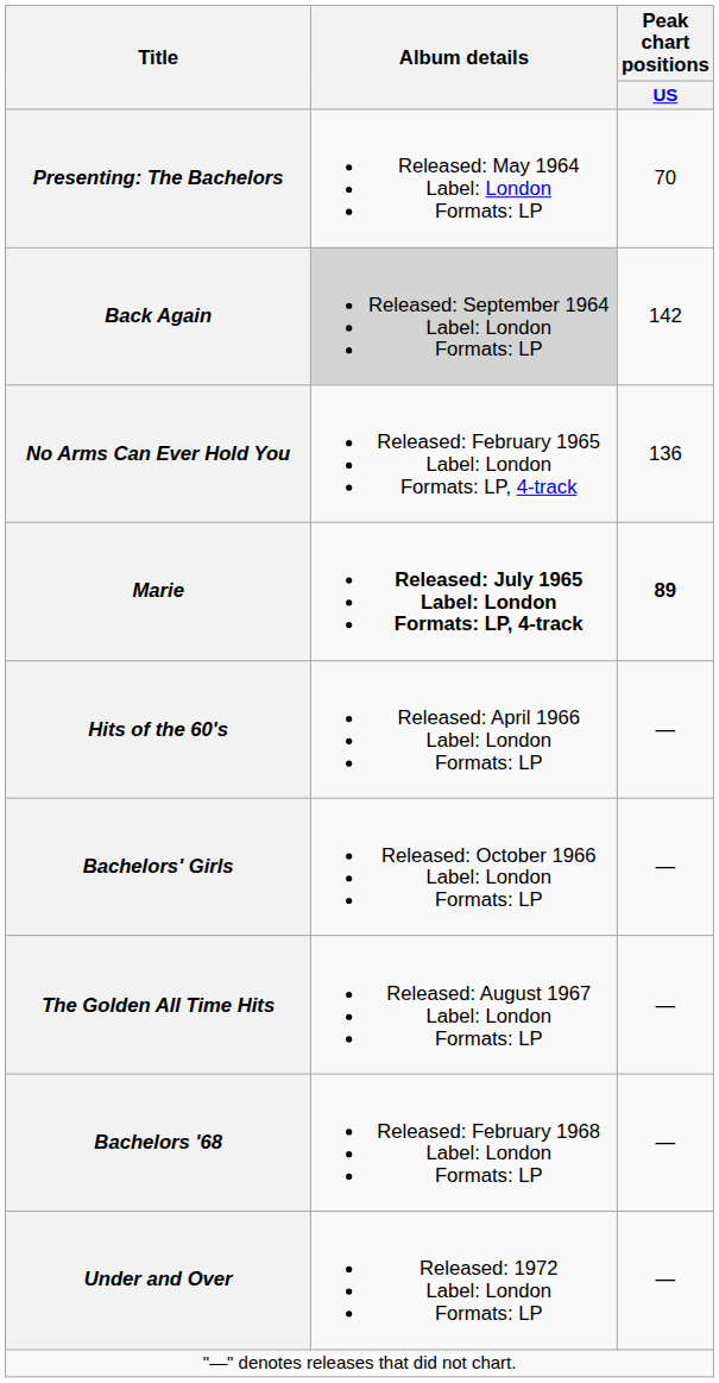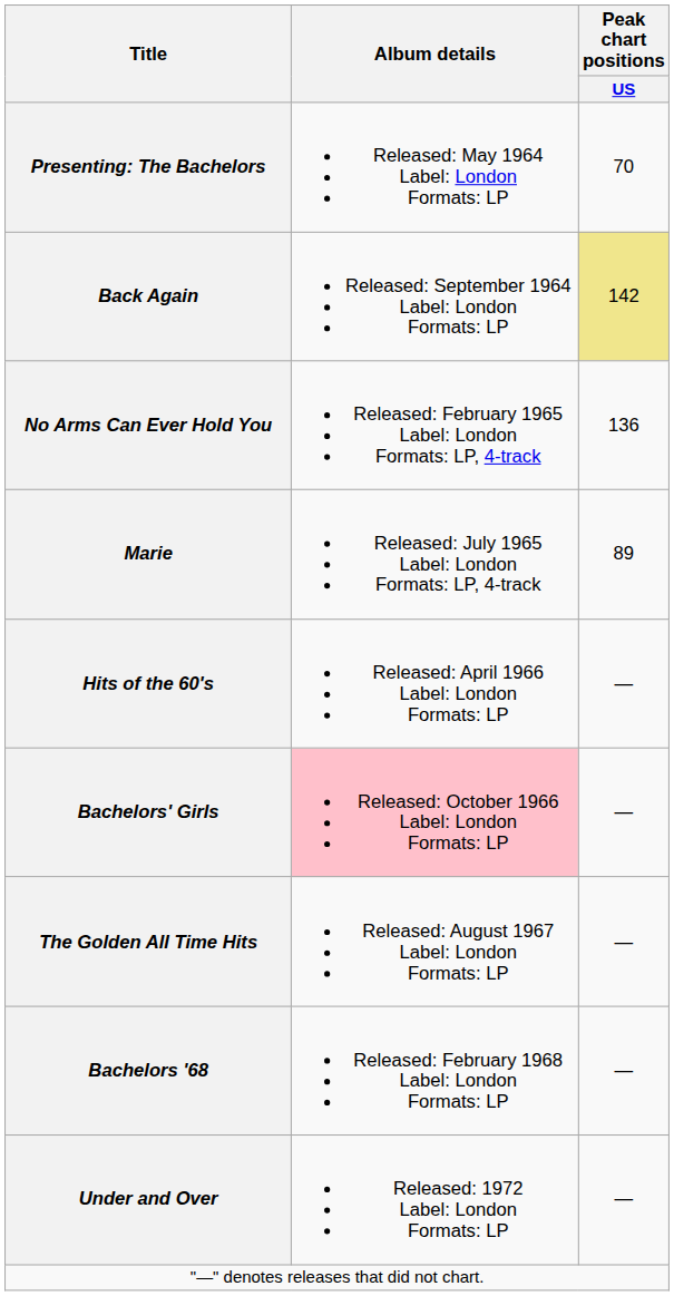Back Again | Album details: lightgrey background -> no background
Back Again | Peak chart positions / US: no background -> khaki background
Marie | Album details: bold -> normal
Marie | Peak chart positions / US: bold -> normal
Bachelors' Girls | Album details: no background -> pink background
